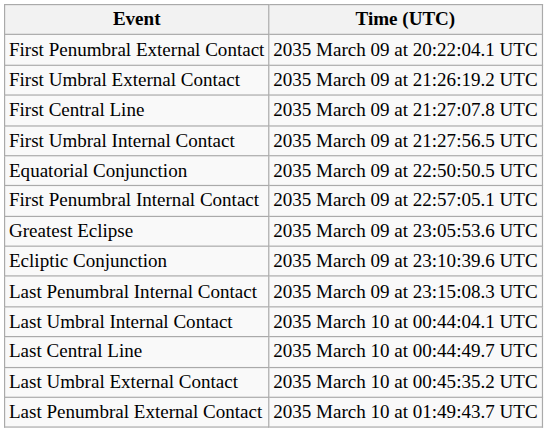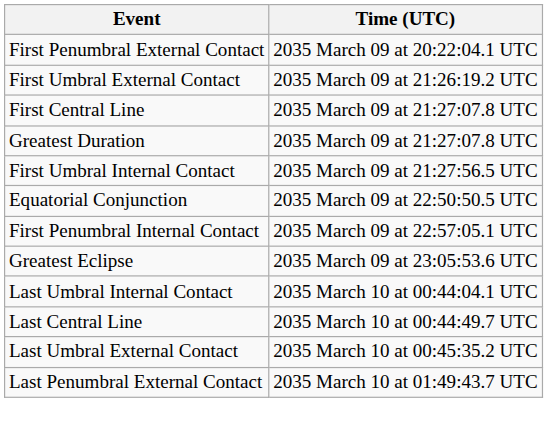+ row: Greatest Duration | 2035 March 09 at 21:27:07.8 UTC
- row: Ecliptic Conjunction | 2035 March 09 at 23:10:39.6 UTC
- row: Last Penumbral Internal Contact | 2035 March 09 at 23:15:08.3 UTC
